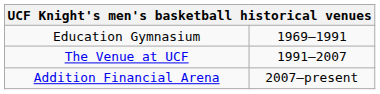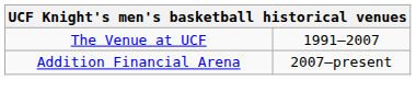- row: Education Gymnasium | 1969–1991
